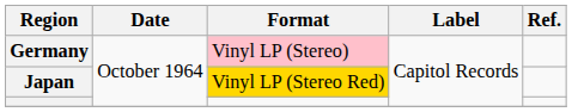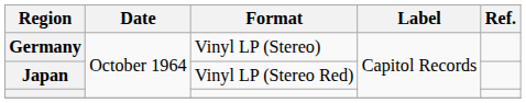Germany | Format: pink background -> no background
Japan | Format: gold background -> no background
